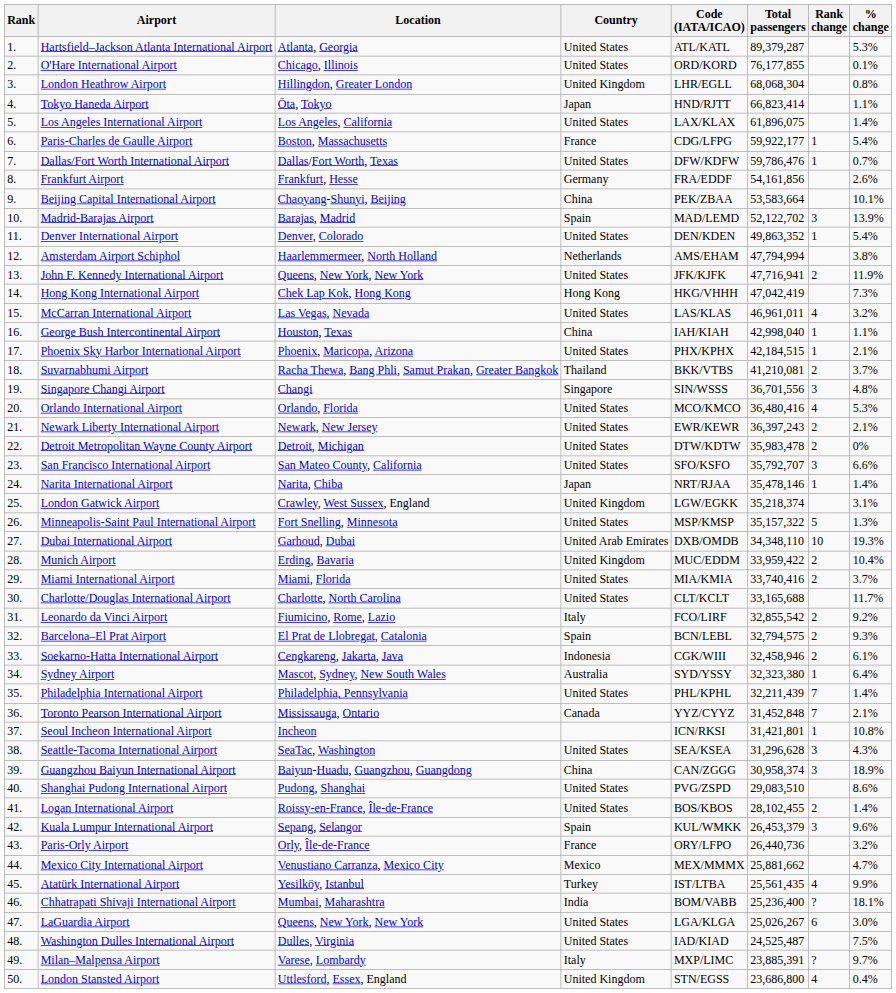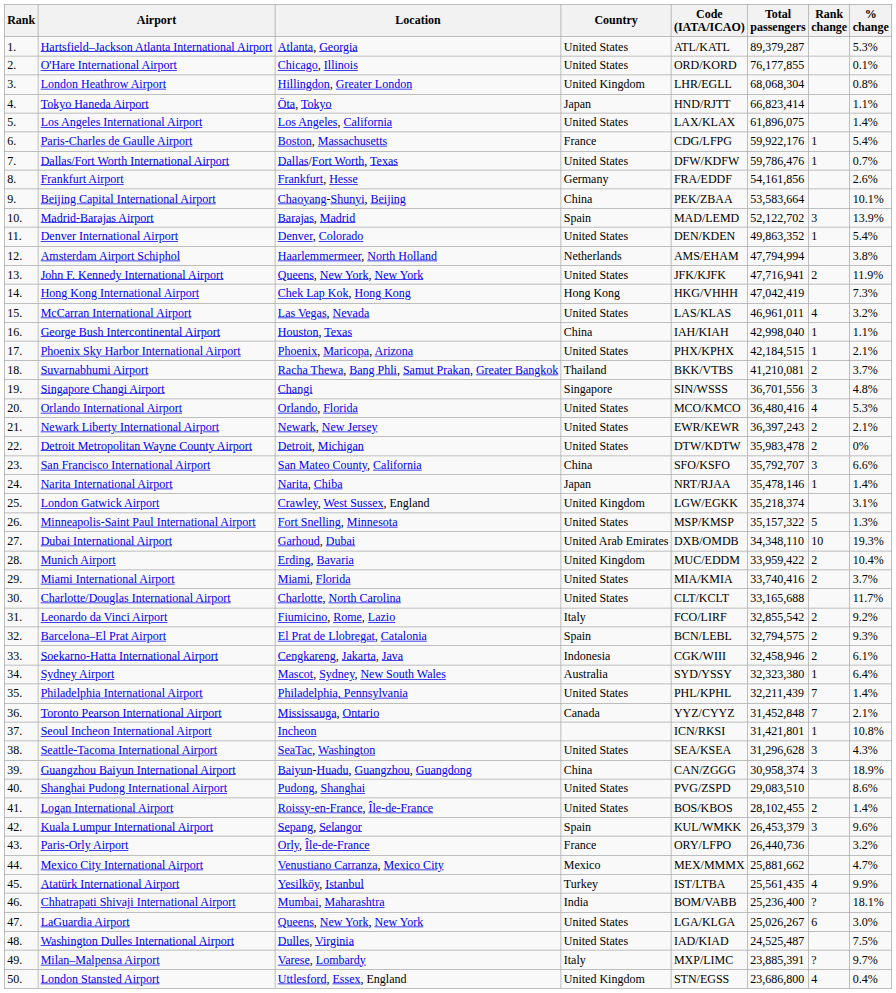Paris-Charles de Gaulle Airport | Total passengers: 59,922,177 -> 59,922,176
San Francisco International Airport | Country: United States -> China
